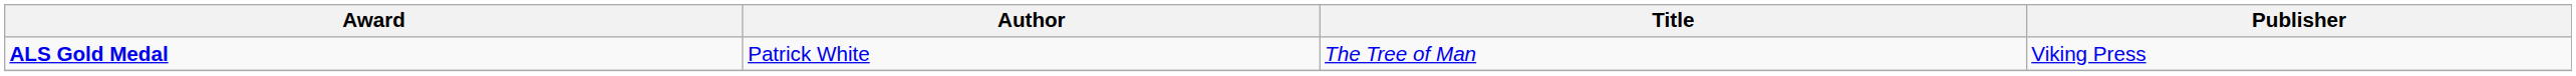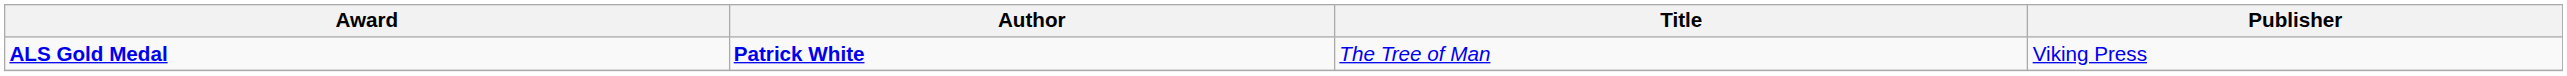ALS Gold Medal | Author: normal -> bold
